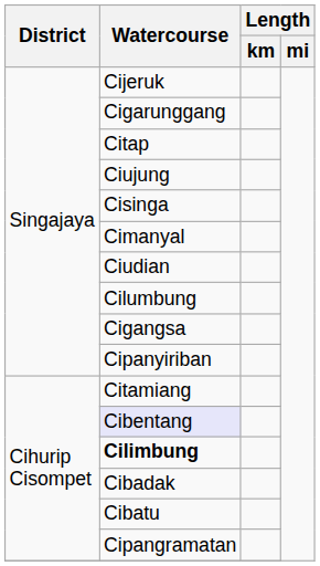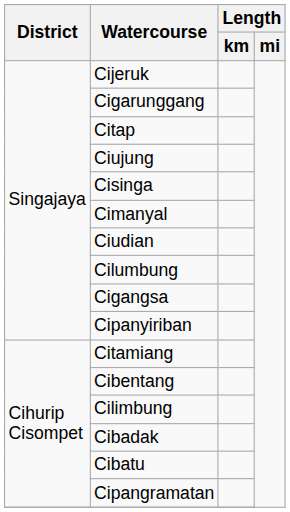Cibentang | Watercourse: lavender background -> no background
Cilimbung | Watercourse: bold -> normal
